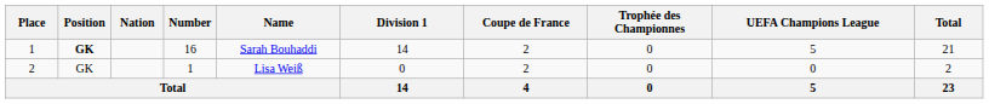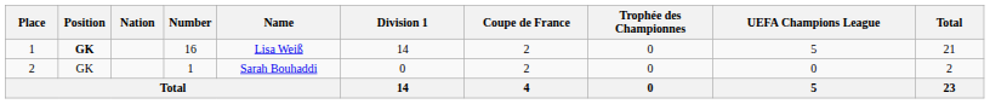row 2 | Name: Sarah Bouhaddi -> Lisa Weiß
row 3 | Name: Lisa Weiß -> Sarah Bouhaddi
